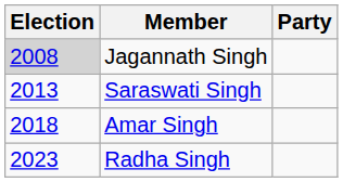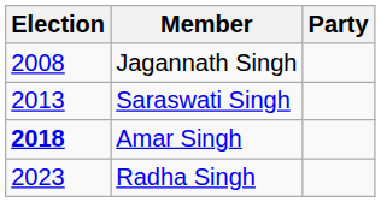Jagannath Singh | Election: lightgrey background -> no background
Amar Singh | Election: normal -> bold
